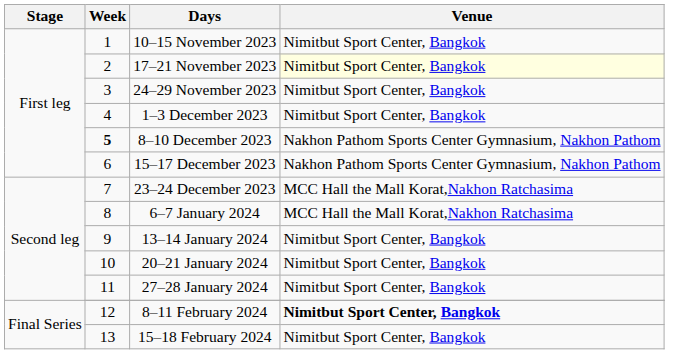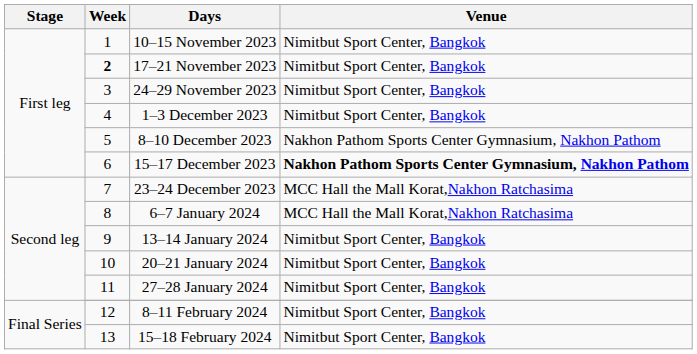17–21 November 2023 | Week: normal -> bold
17–21 November 2023 | Venue: lightyellow background -> no background
8–10 December 2023 | Week: bold -> normal
15–17 December 2023 | Venue: normal -> bold
8–11 February 2024 | Venue: bold -> normal
